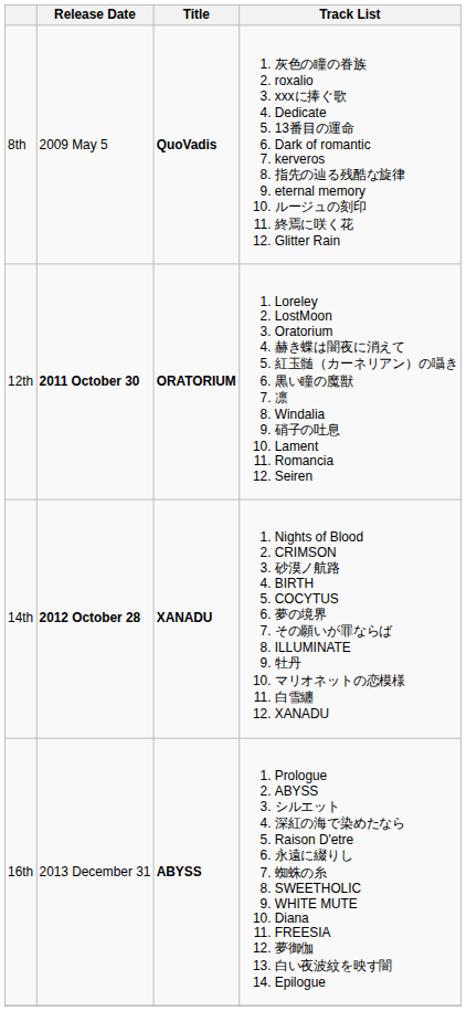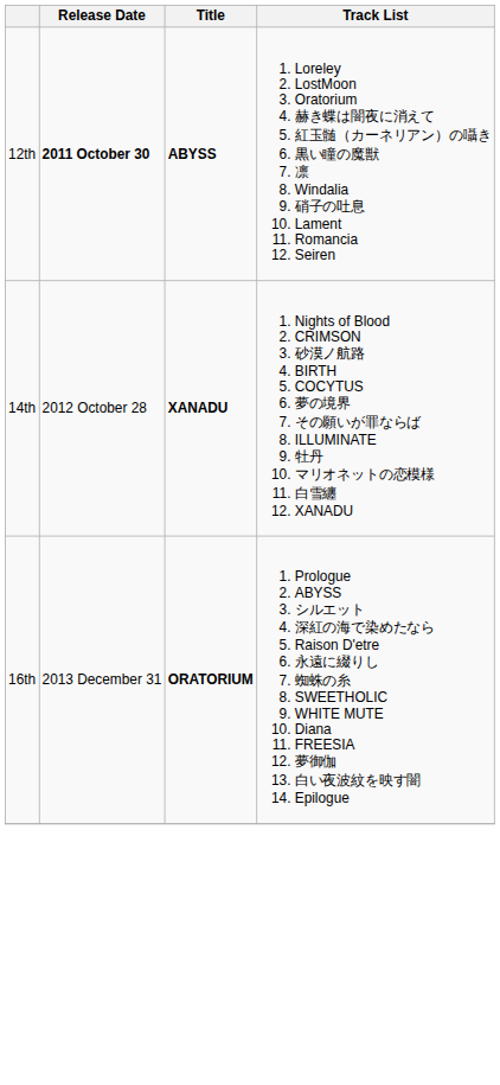- row: 8th | 2009 May 5 | QuoVadis | 灰色の瞳の眷族 roxalio xxxに捧ぐ歌 Dedicate 13番目の運命 Dark of romantic kerveros 指先の辿る残酷な旋律 eternal memory ルージュの刻印 終焉に咲く花 Glitter Rain
12th | Title: ORATORIUM -> ABYSS
14th | Release Date: bold -> normal
16th | Title: ABYSS -> ORATORIUM
